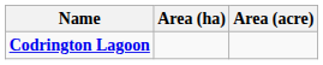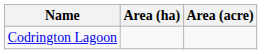Codrington Lagoon | Name: bold -> normal
